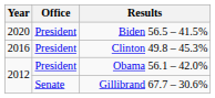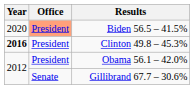Biden 56.5 – 41.5% | Office: no background -> lightsalmon background
Clinton 49.8 – 45.3% | Year: normal -> bold
